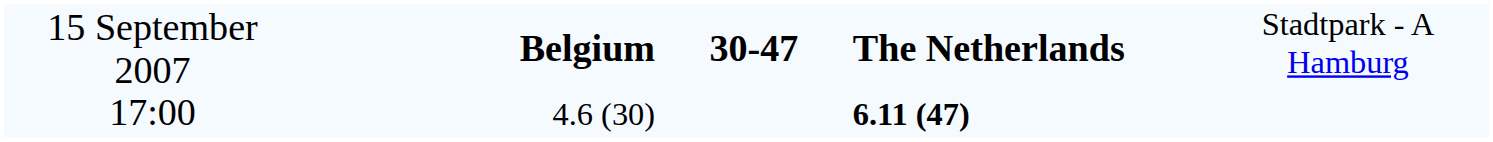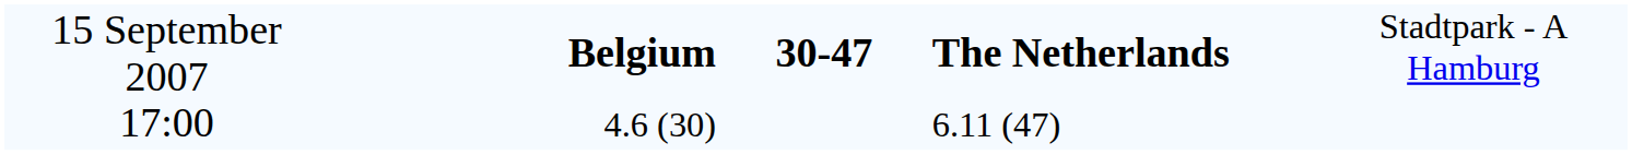4.6 (30) | column 4: bold -> normal
